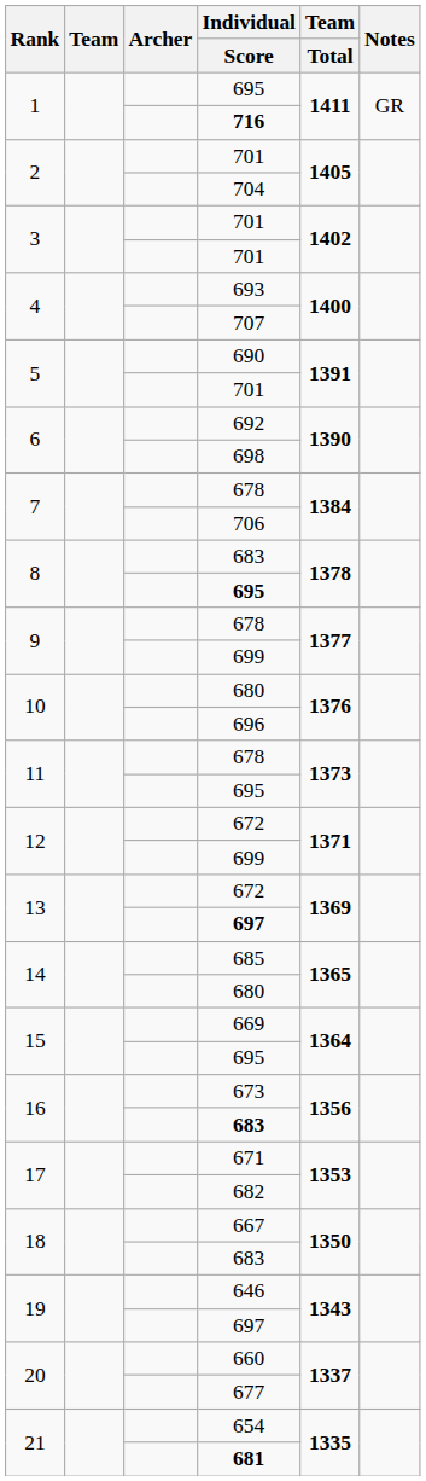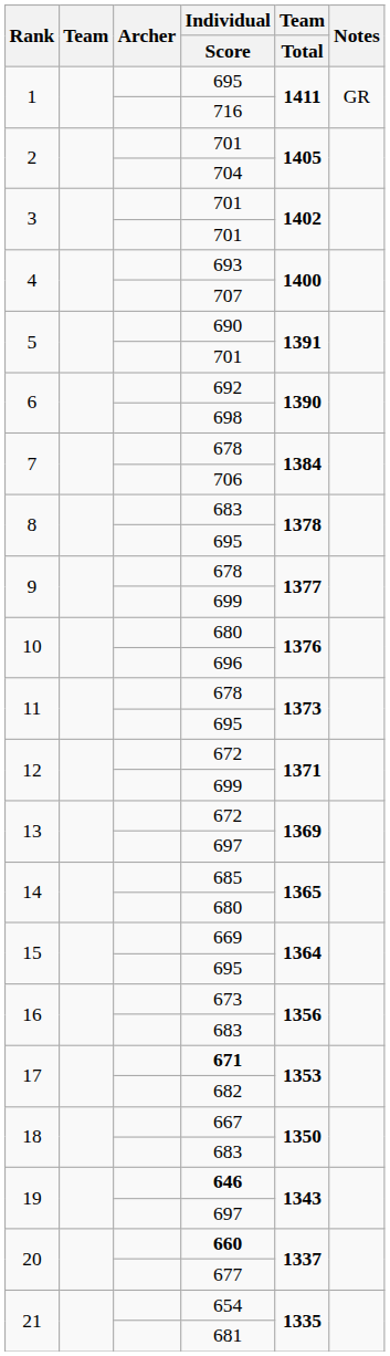716 | Individual / Score: bold -> normal
8 / 695 | Individual / Score: bold -> normal
13 / 697 | Individual / Score: bold -> normal
16 / 683 | Individual / Score: bold -> normal
671 | Individual / Score: normal -> bold
646 | Individual / Score: normal -> bold
660 | Individual / Score: normal -> bold
681 | Individual / Score: bold -> normal
